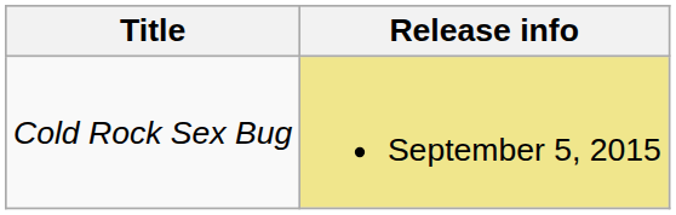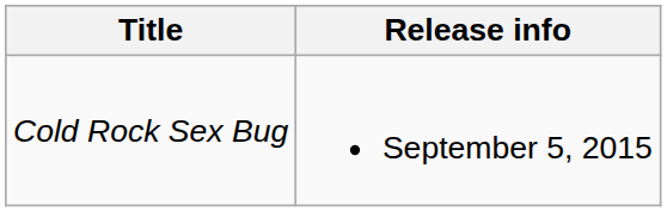Cold Rock Sex Bug | Release info: khaki background -> no background
